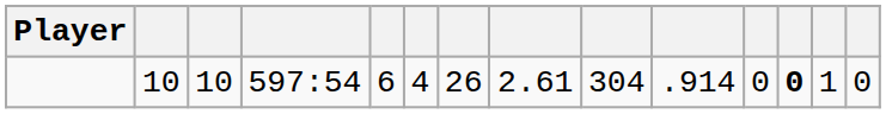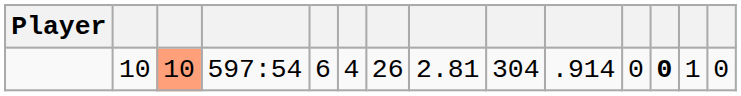row 2 | column 3: no background -> lightsalmon background
row 2 | column 8: 2.61 -> 2.81
